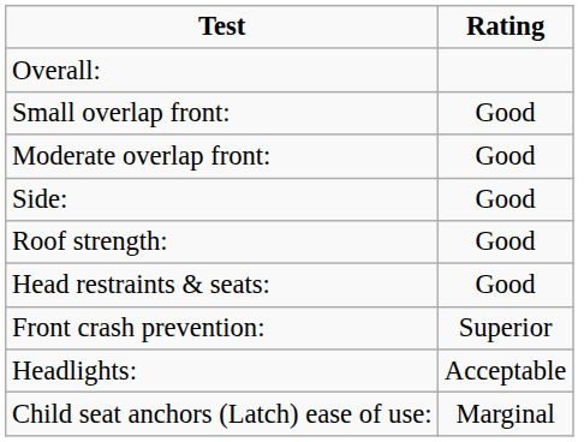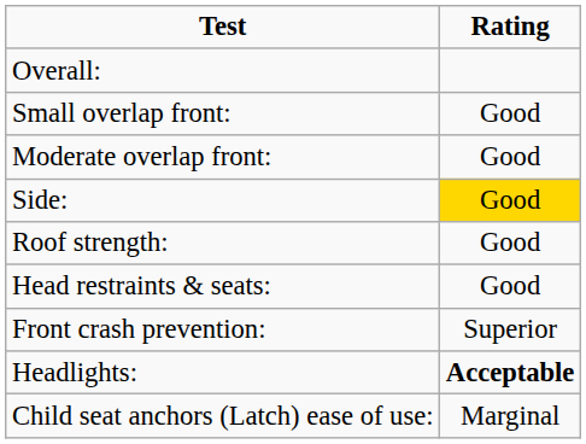Side: | Rating: no background -> gold background
Headlights: | Rating: normal -> bold
